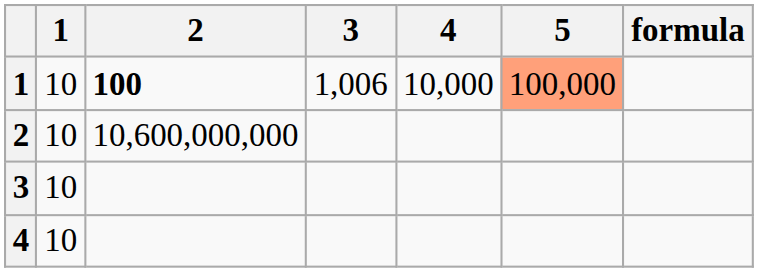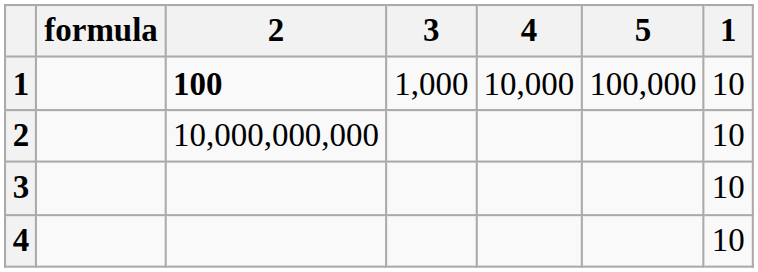columns swapped: 1 <-> formula
row 2 | 3: 1,006 -> 1,000
row 2 | 5: lightsalmon background -> no background
row 3 | 2: 10,600,000,000 -> 10,000,000,000
